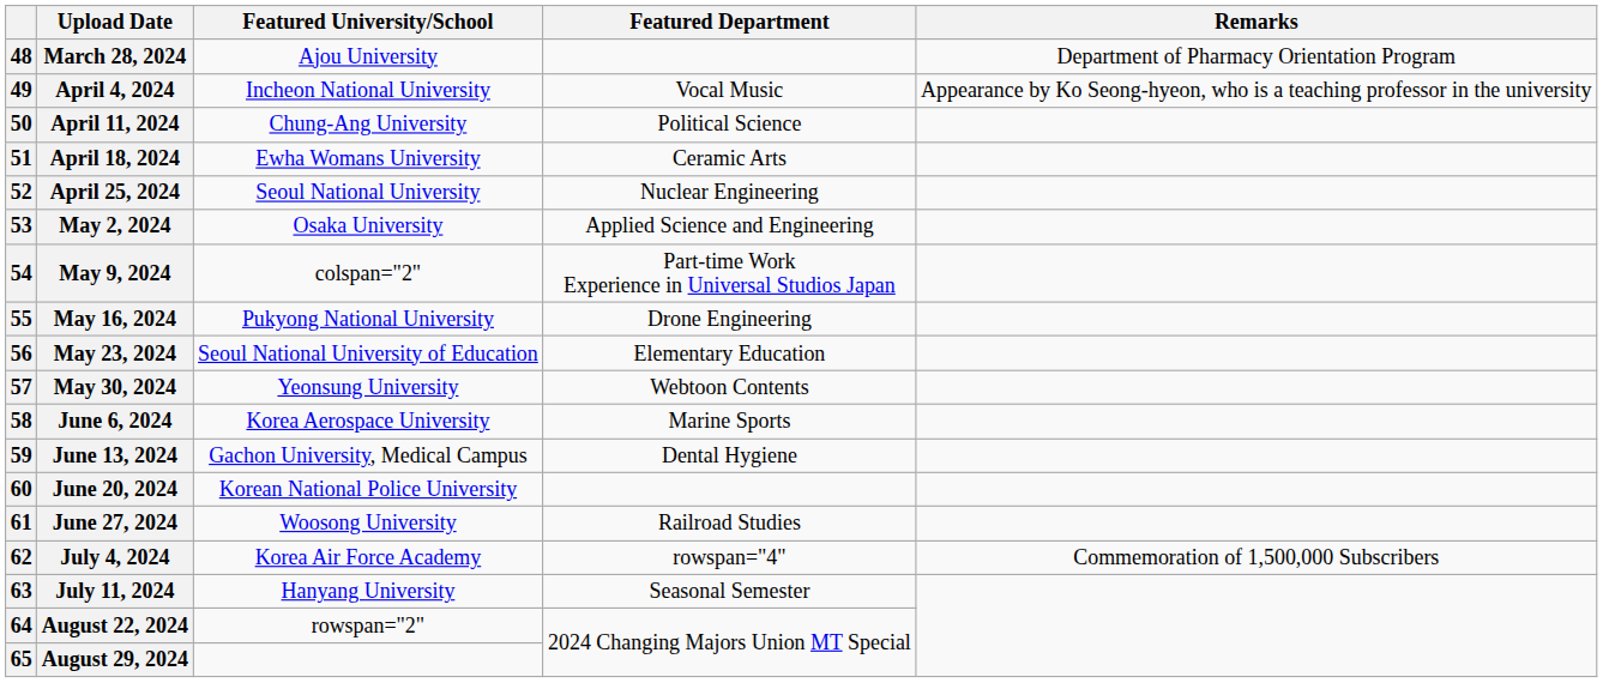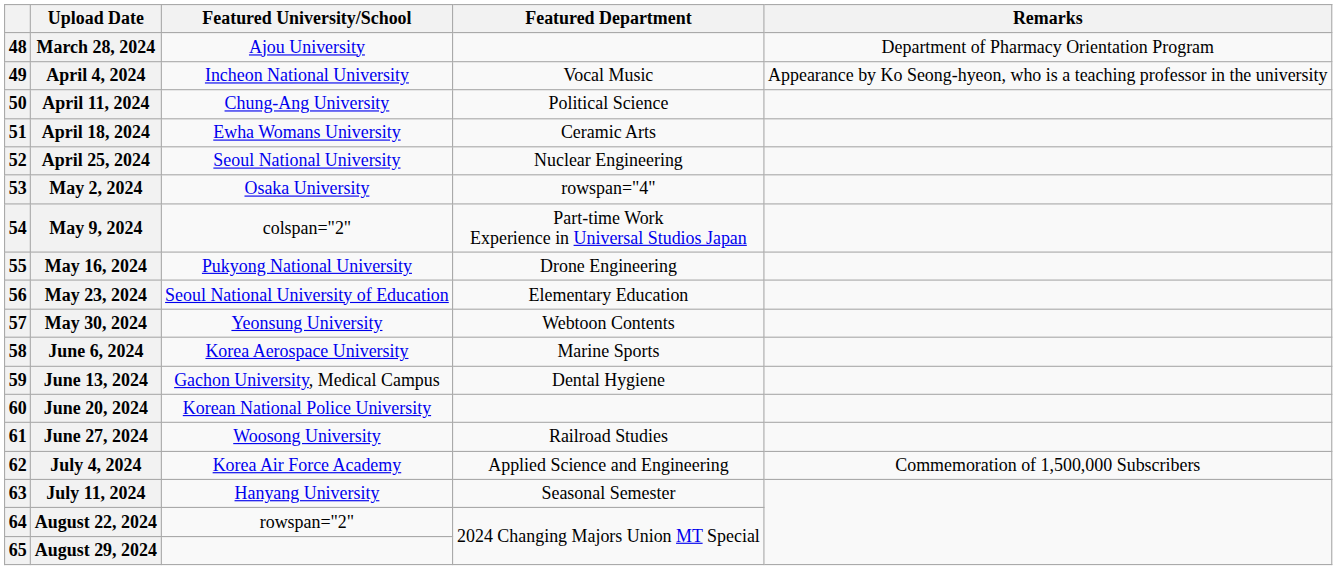May 2, 2024 | Featured Department: Applied Science and Engineering -> rowspan="4"
July 4, 2024 | Featured Department: rowspan="4" -> Applied Science and Engineering
